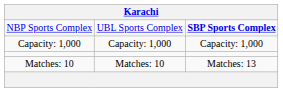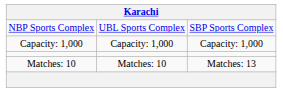NBP Sports Complex | column 3: bold -> normal
